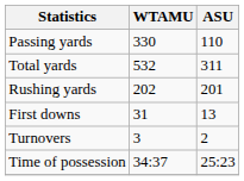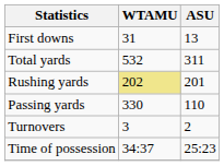rows swapped: First downs <-> Passing yards
Rushing yards | WTAMU: no background -> khaki background
